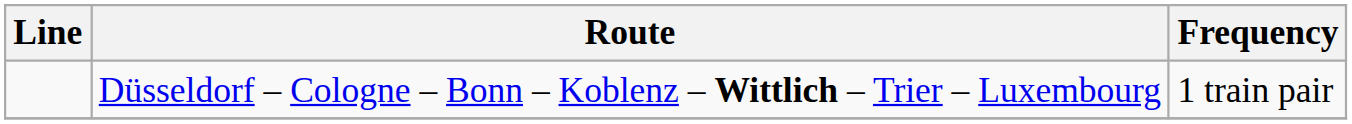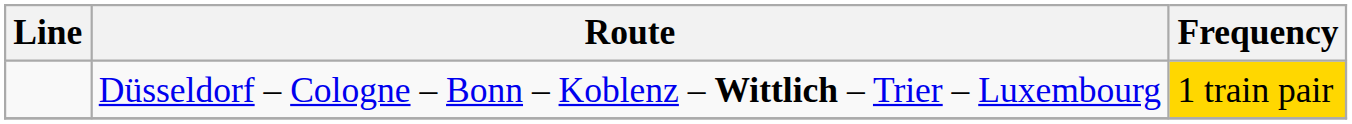row 2 | Frequency: no background -> gold background
